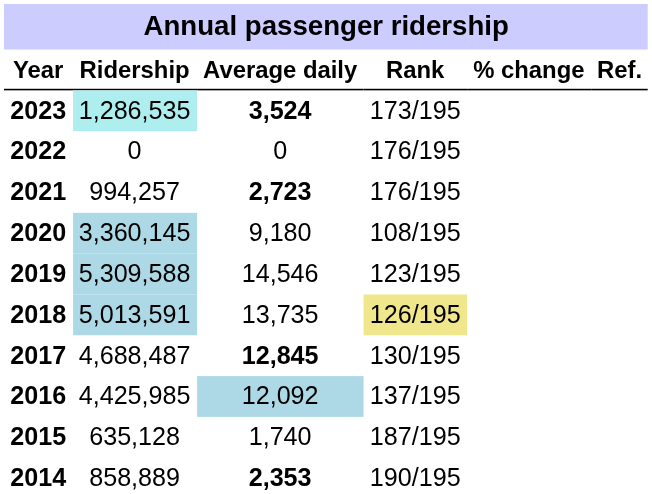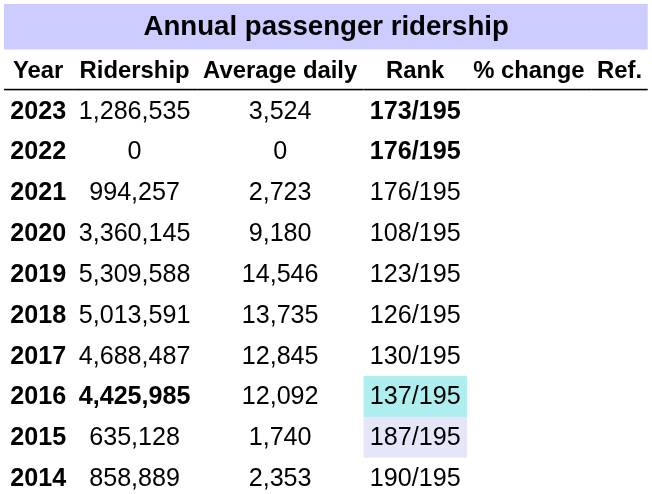2023 | Ridership: paleturquoise background -> no background
2023 | Average daily: bold -> normal
2023 | Rank: normal -> bold
2022 | Rank: normal -> bold
2021 | Average daily: bold -> normal
2020 | Ridership: lightblue background -> no background
2019 | Ridership: lightblue background -> no background
2018 | Ridership: lightblue background -> no background
2018 | Rank: khaki background -> no background
2017 | Average daily: bold -> normal
2016 | Ridership: normal -> bold
2016 | Average daily: lightblue background -> no background
2016 | Rank: no background -> paleturquoise background
2015 | Rank: no background -> lavender background
2014 | Average daily: bold -> normal
